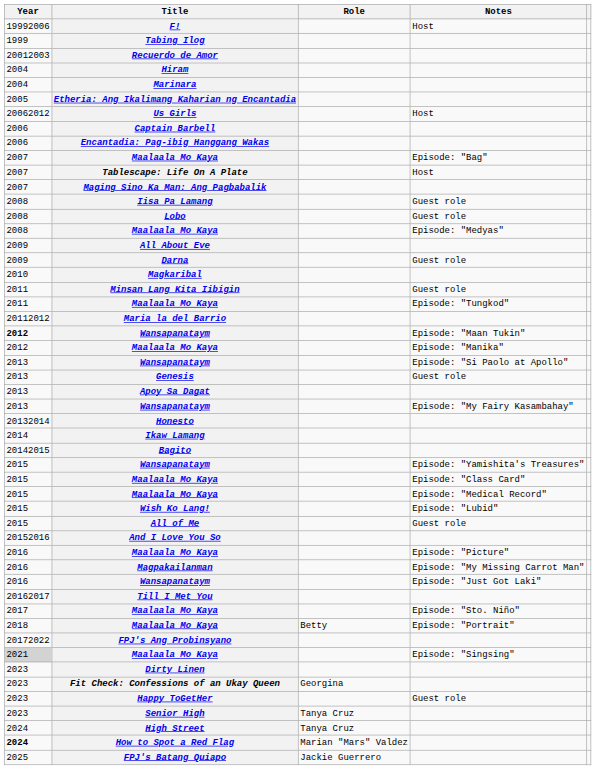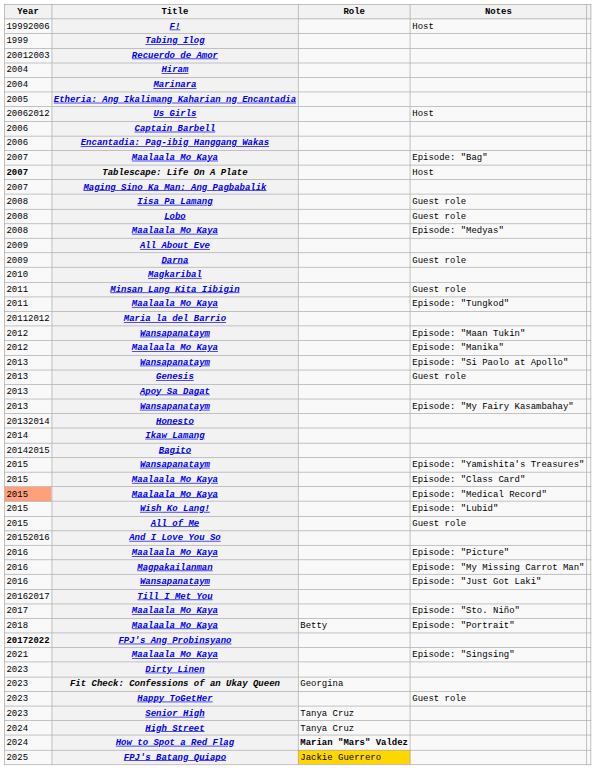Tablescape: Life On A Plate | Year: normal -> bold
Wansapanataym / Episode: "Maan Tukin" | Year: bold -> normal
Maalaala Mo Kaya / Episode: "Medical Record" | Year: no background -> lightsalmon background
FPJ's Ang Probinsyano | Year: normal -> bold
Maalaala Mo Kaya / Episode: "Singsing" | Year: lightgrey background -> no background
How to Spot a Red Flag | Year: bold -> normal
How to Spot a Red Flag | Role: normal -> bold
FPJ's Batang Quiapo | Role: no background -> gold background
